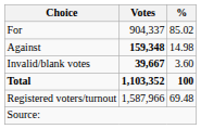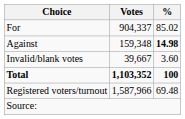Against | Votes: bold -> normal
Against | %: normal -> bold
Invalid/blank votes | Votes: bold -> normal
